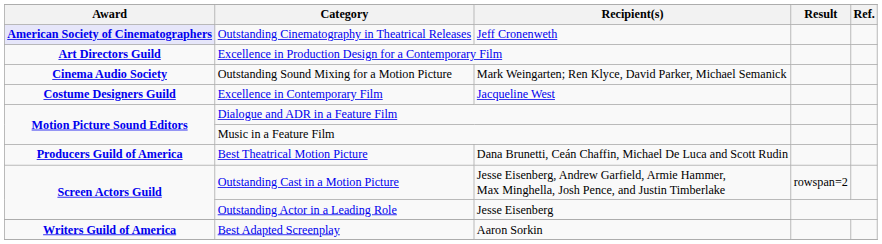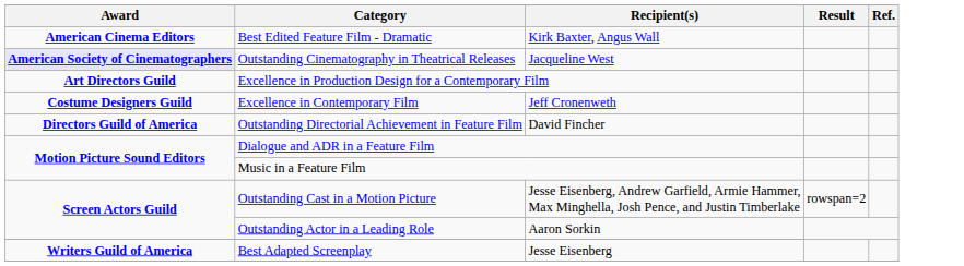+ row: American Cinema Editors | Best Edited Feature Film - Dramatic | Kirk Baxter, Angus Wall
Outstanding Cinematography in Theatrical Releases | Recipient(s): Jeff Cronenweth -> Jacqueline West
- row: Cinema Audio Society | Outstanding Sound Mixing for a Motion Picture | Mark Weingarten; Ren Klyce, David Parker, Michael Semanick
Excellence in Contemporary Film | Recipient(s): Jacqueline West -> Jeff Cronenweth
+ row: Directors Guild of America | Outstanding Directorial Achievement in Feature Film | David Fincher
- row: Producers Guild of America | Best Theatrical Motion Picture | Dana Brunetti, Ceán Chaffin, Michael De Luca and Scott Rudin
Outstanding Actor in a Leading Role | Recipient(s): Jesse Eisenberg -> Aaron Sorkin
Best Adapted Screenplay | Recipient(s): Aaron Sorkin -> Jesse Eisenberg
